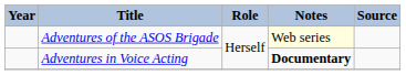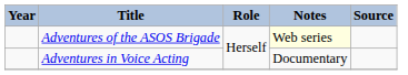Adventures in Voice Acting | Notes: bold -> normal
